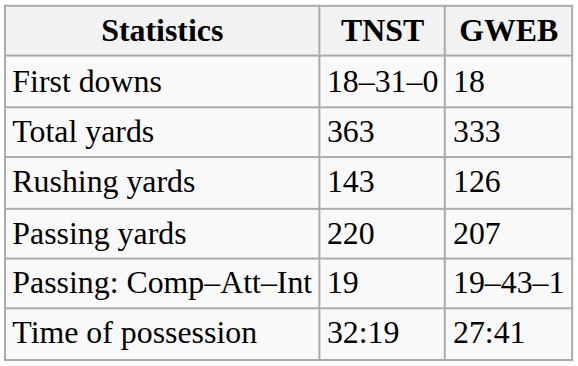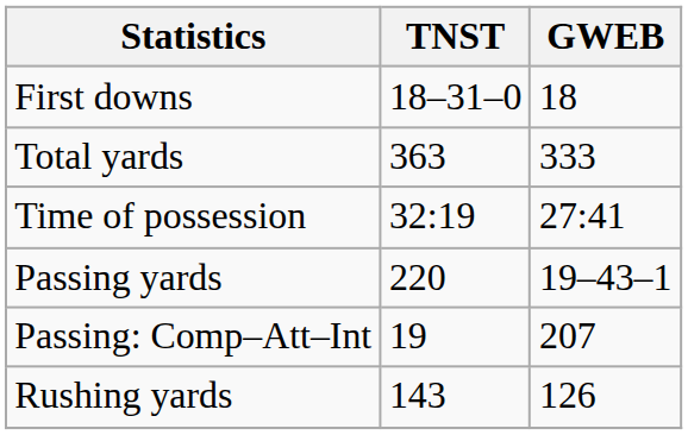rows swapped: Rushing yards <-> Time of possession
Passing yards | GWEB: 207 -> 19–43–1
Passing: Comp–Att–Int | GWEB: 19–43–1 -> 207
